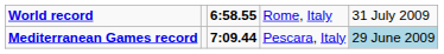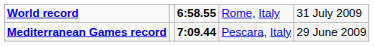Mediterranean Games record | column 5: lightblue background -> no background
